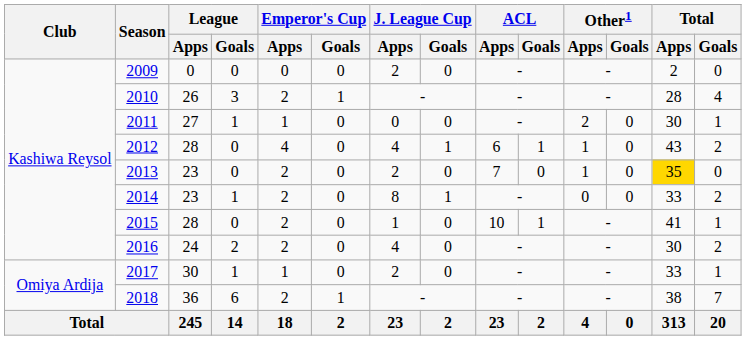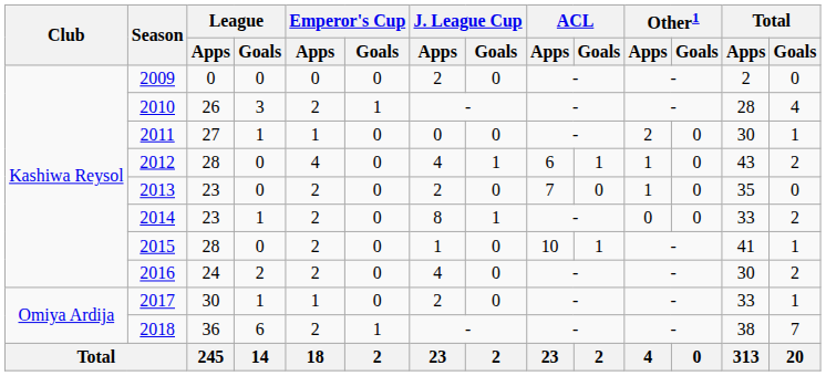2013 | Total / Apps: gold background -> no background
